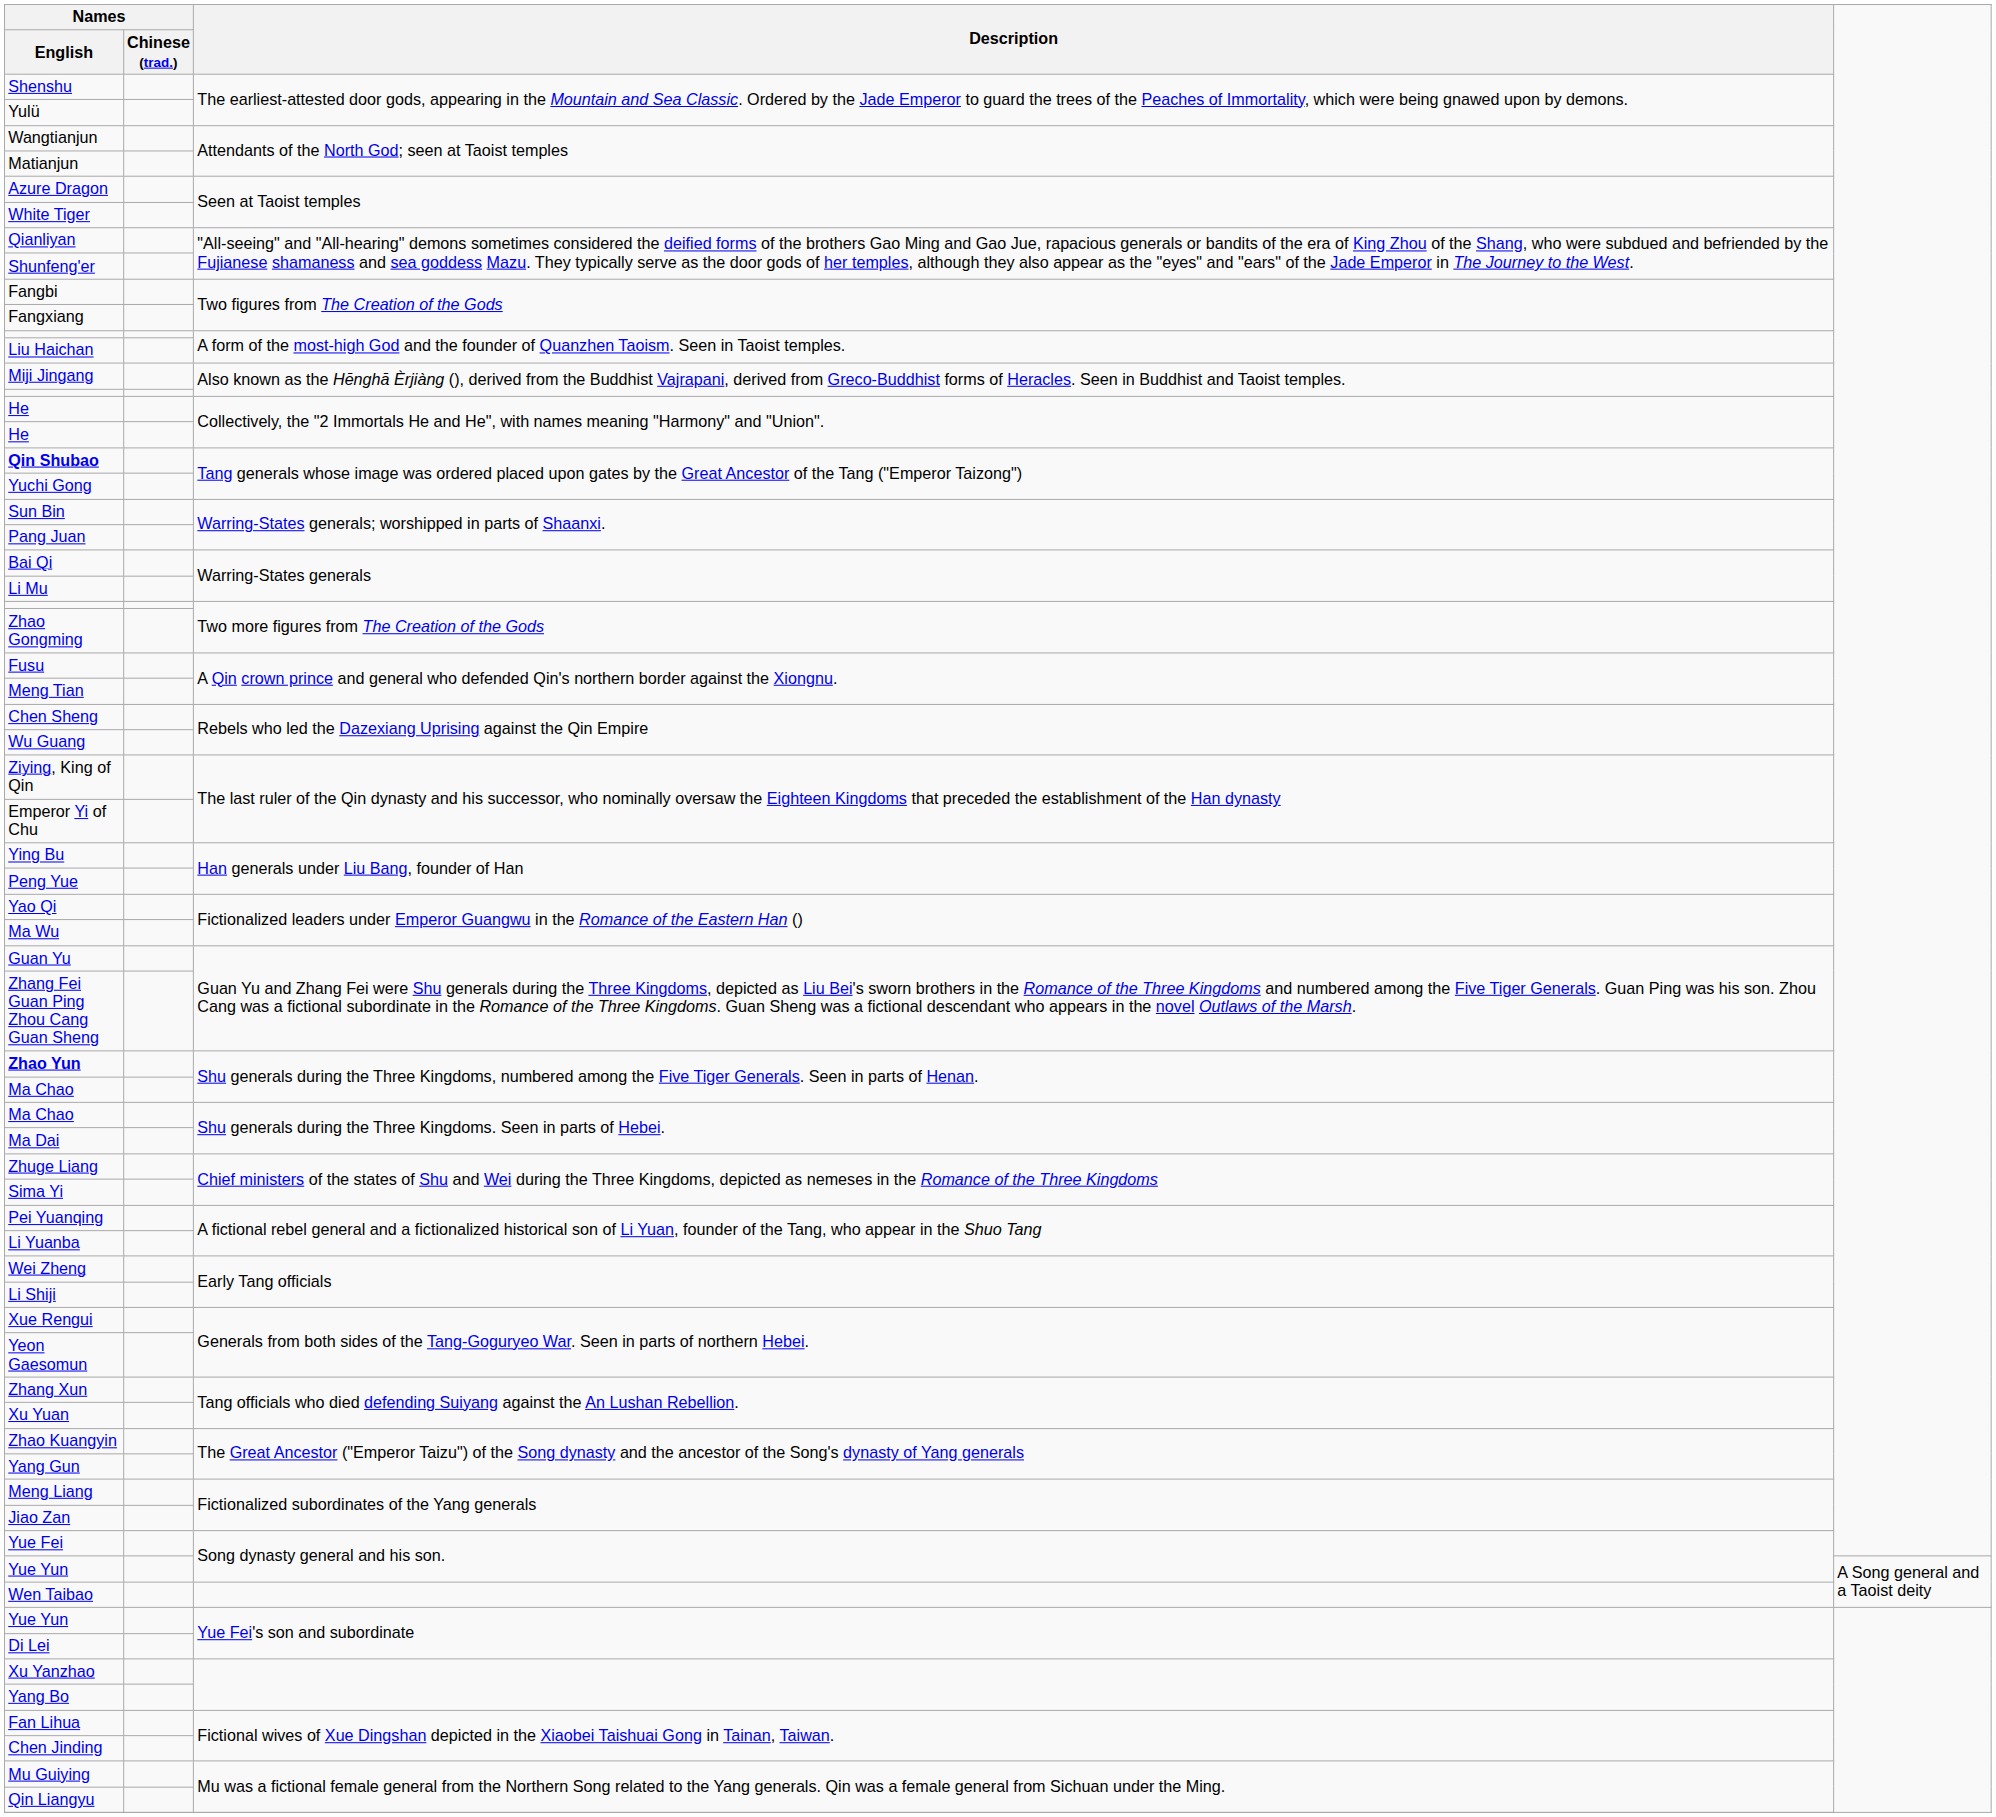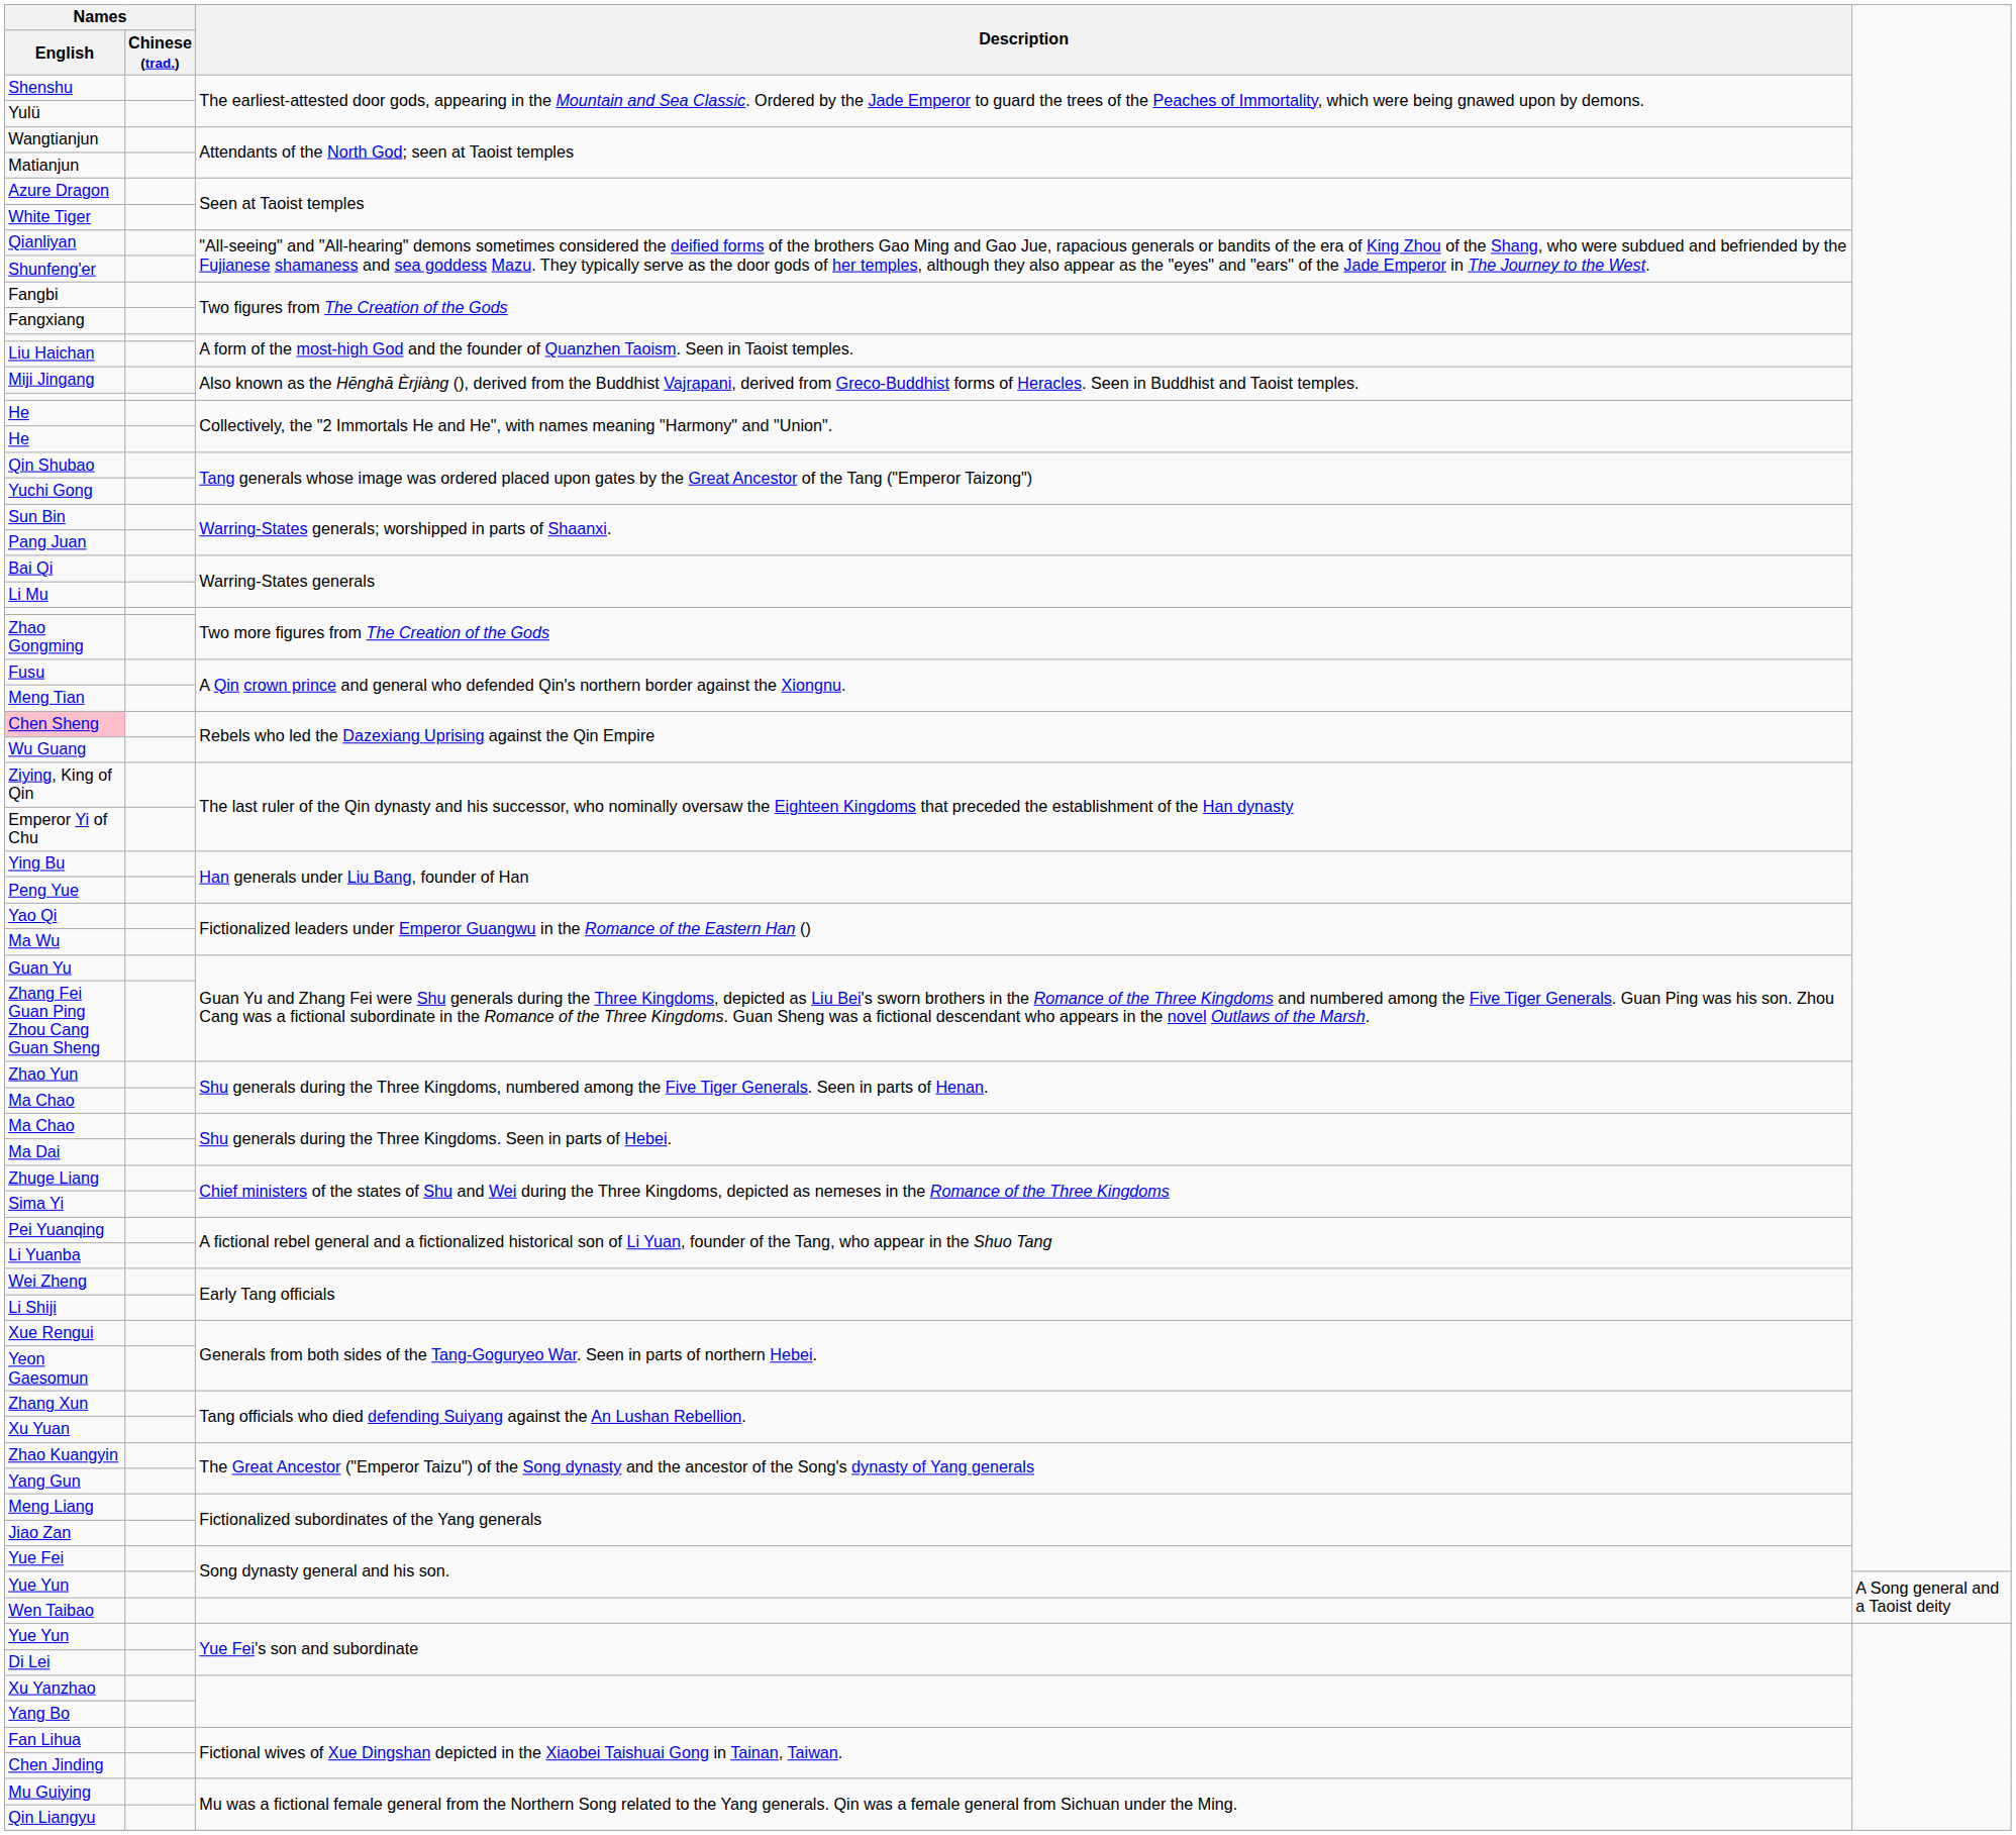Qin Shubao | Names / English: bold -> normal
Chen Sheng | Names / English: no background -> pink background
Zhao Yun | Names / English: bold -> normal
